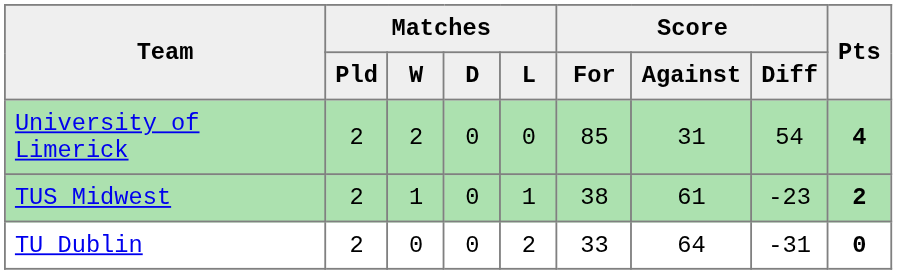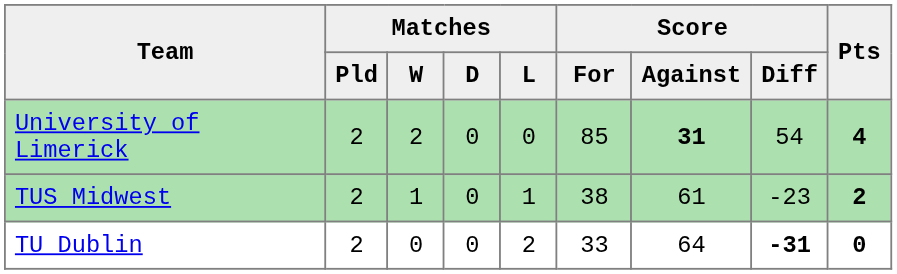University of Limerick | Score / Against: normal -> bold
TU Dublin | Score / Diff: normal -> bold
